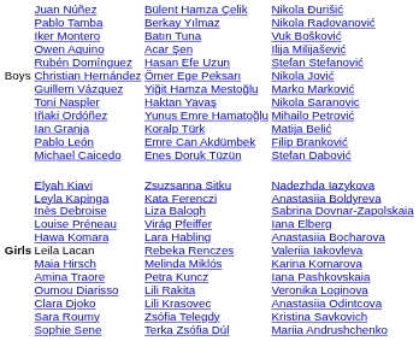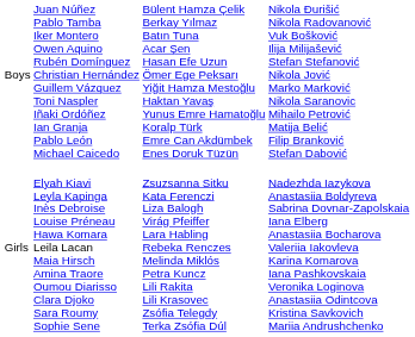Girls | column 1: bold -> normal
